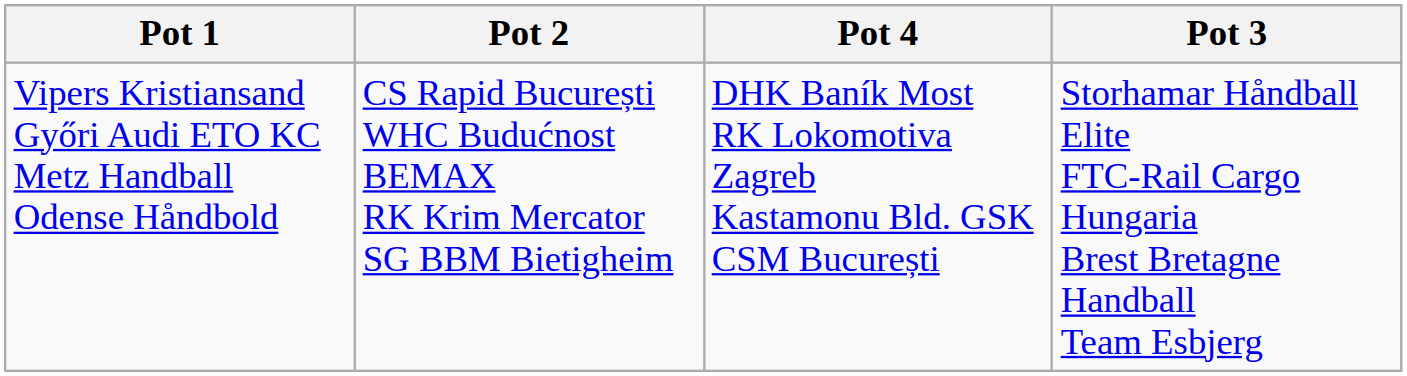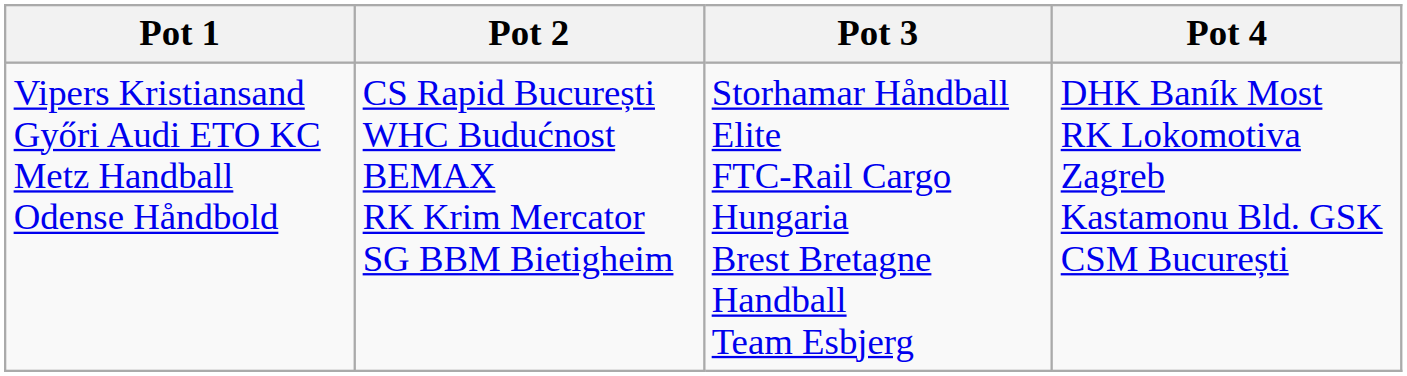columns swapped: Pot 3 <-> Pot 4
